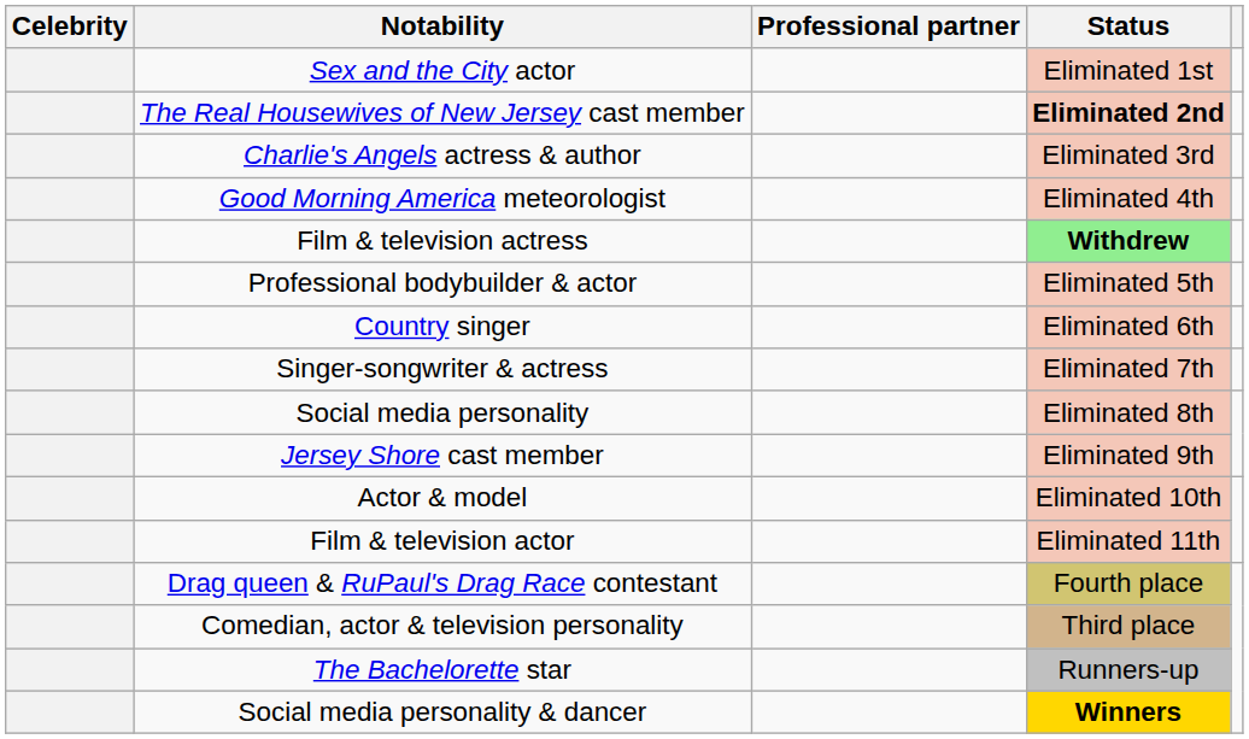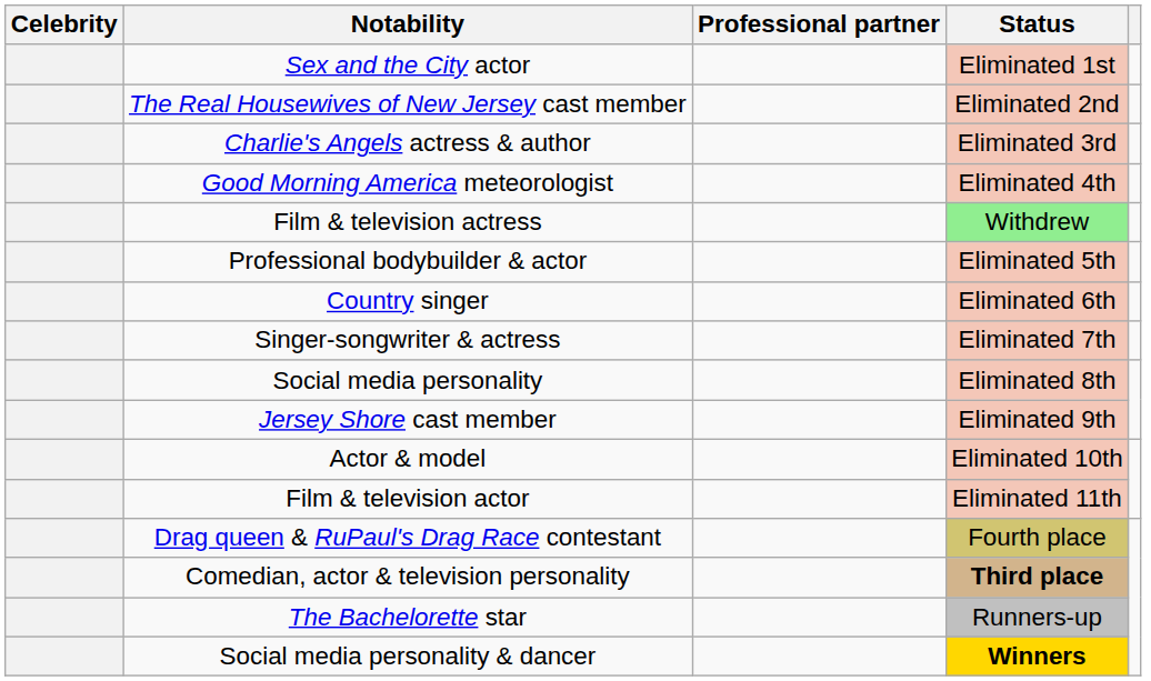The Real Housewives of New Jersey cast member | Status: bold -> normal
Film & television actress | Status: bold -> normal
Comedian, actor & television personality | Status: normal -> bold
